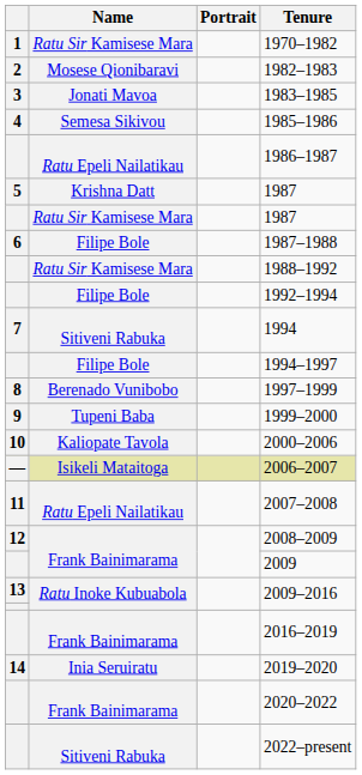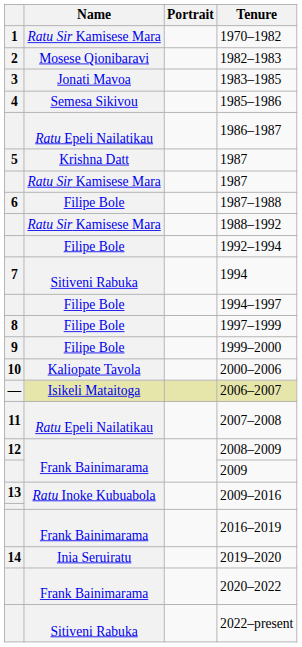1997–1999 | Name: Berenado Vunibobo -> Filipe Bole
1999–2000 | Name: Tupeni Baba -> Filipe Bole
